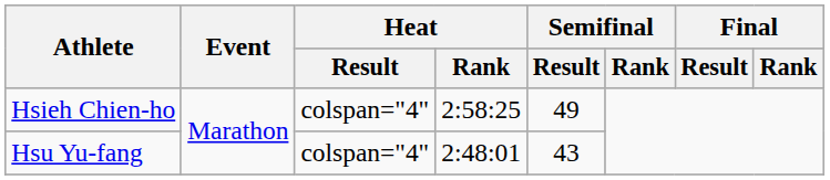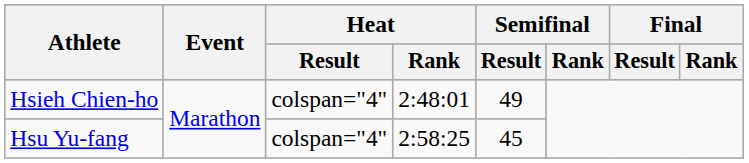Hsieh Chien-ho | Heat / Rank: 2:58:25 -> 2:48:01
Hsu Yu-fang | Heat / Rank: 2:48:01 -> 2:58:25
Hsu Yu-fang | Semifinal / Result: 43 -> 45
